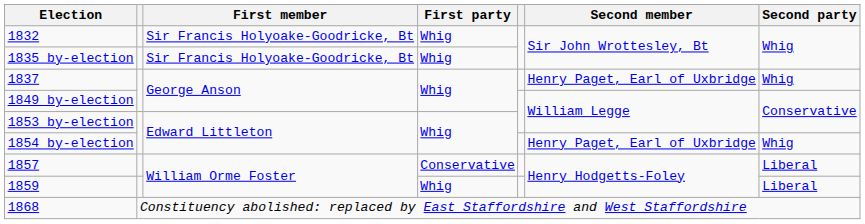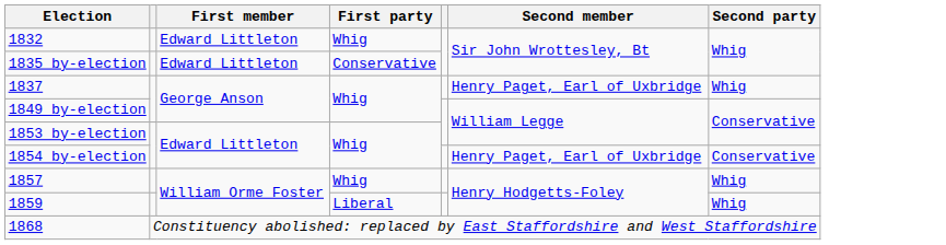1832 | First member: Sir Francis Holyoake-Goodricke, Bt -> Edward Littleton
1835 by-election | First member: Sir Francis Holyoake-Goodricke, Bt -> Edward Littleton
1835 by-election | First party: Whig -> Conservative
1854 by-election | Second party: Whig -> Conservative
1857 | First party: Conservative -> Whig
1857 | Second party: Liberal -> Whig
1859 | First party: Whig -> Liberal
1859 | Second party: Liberal -> Whig
